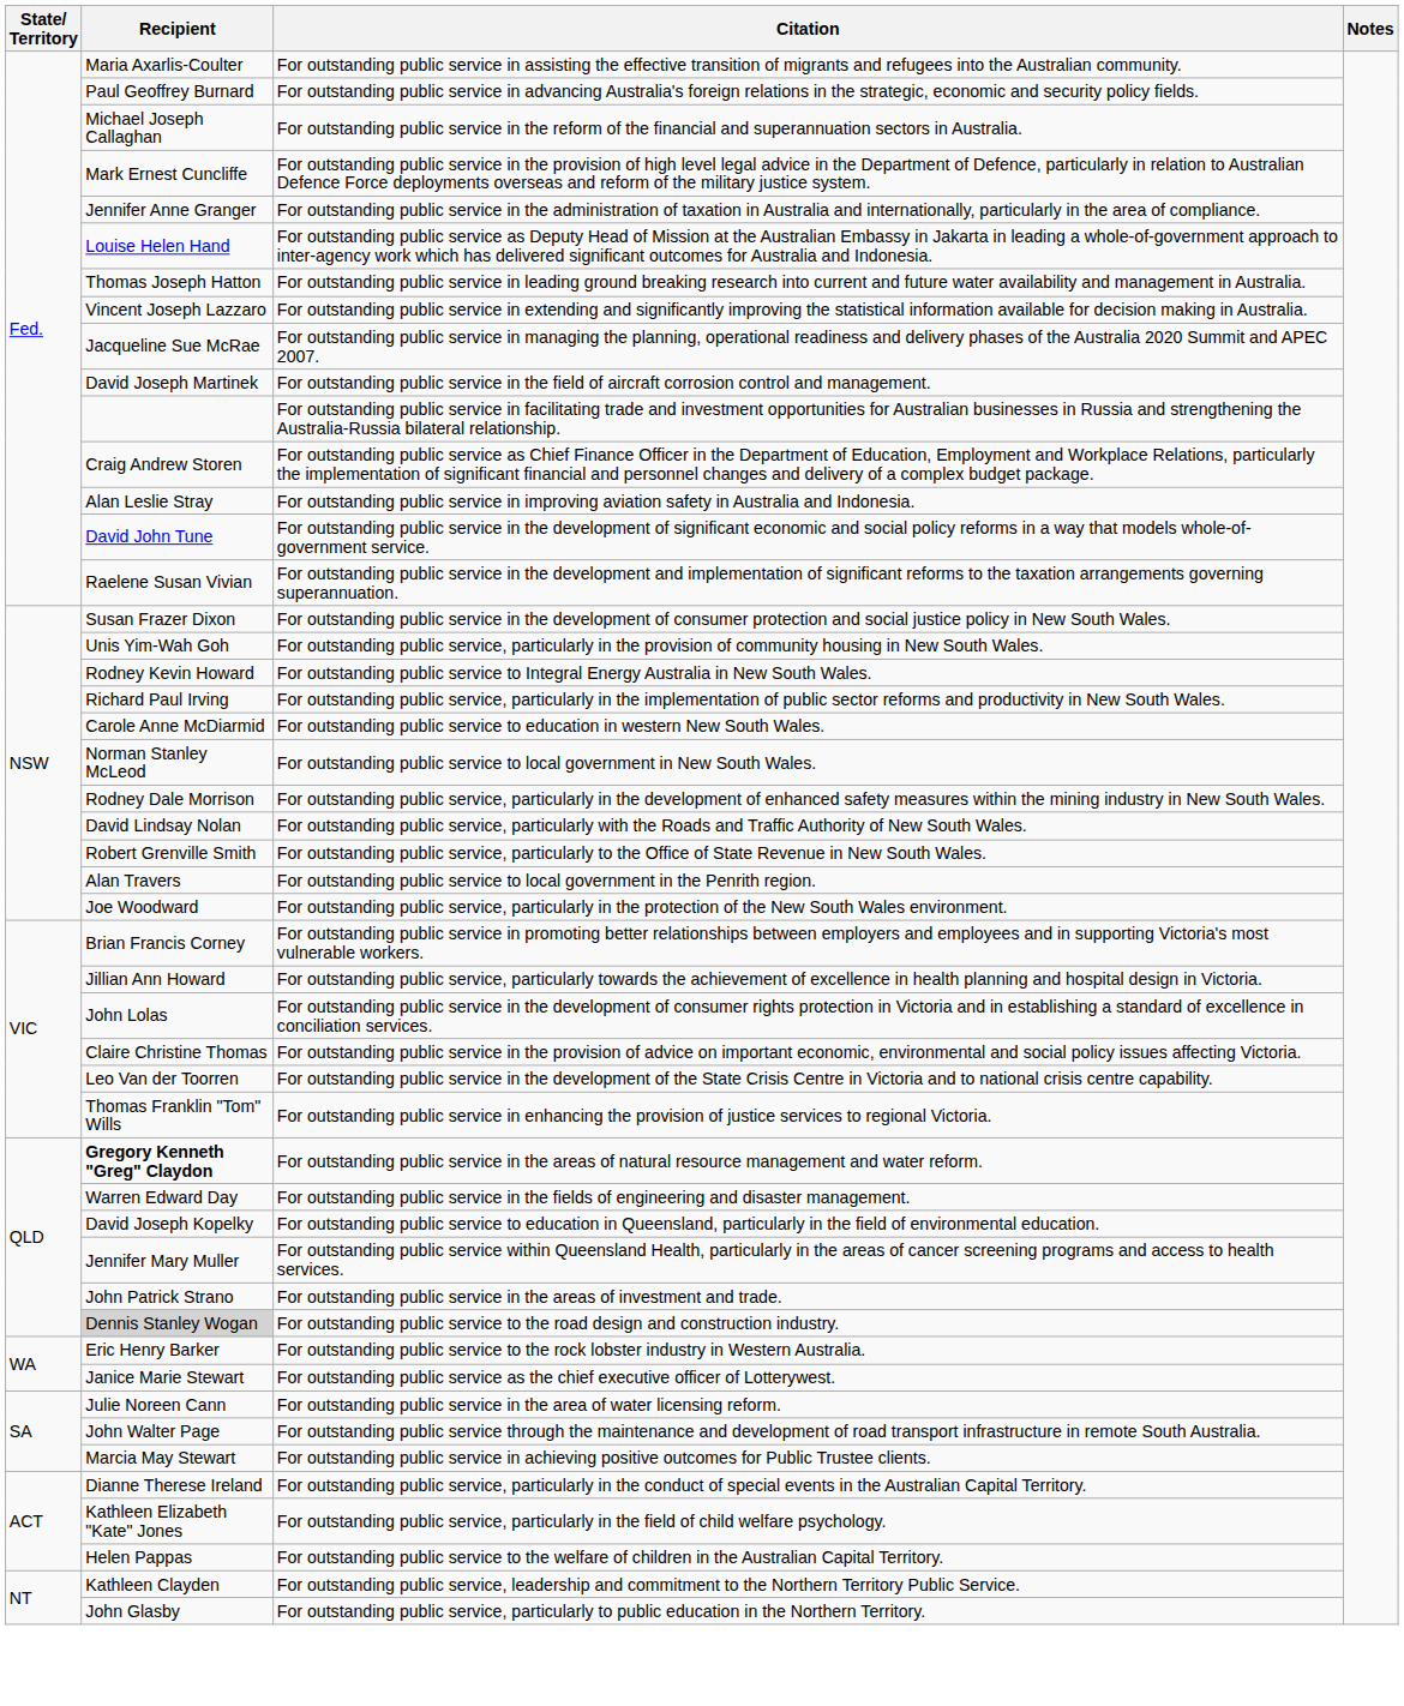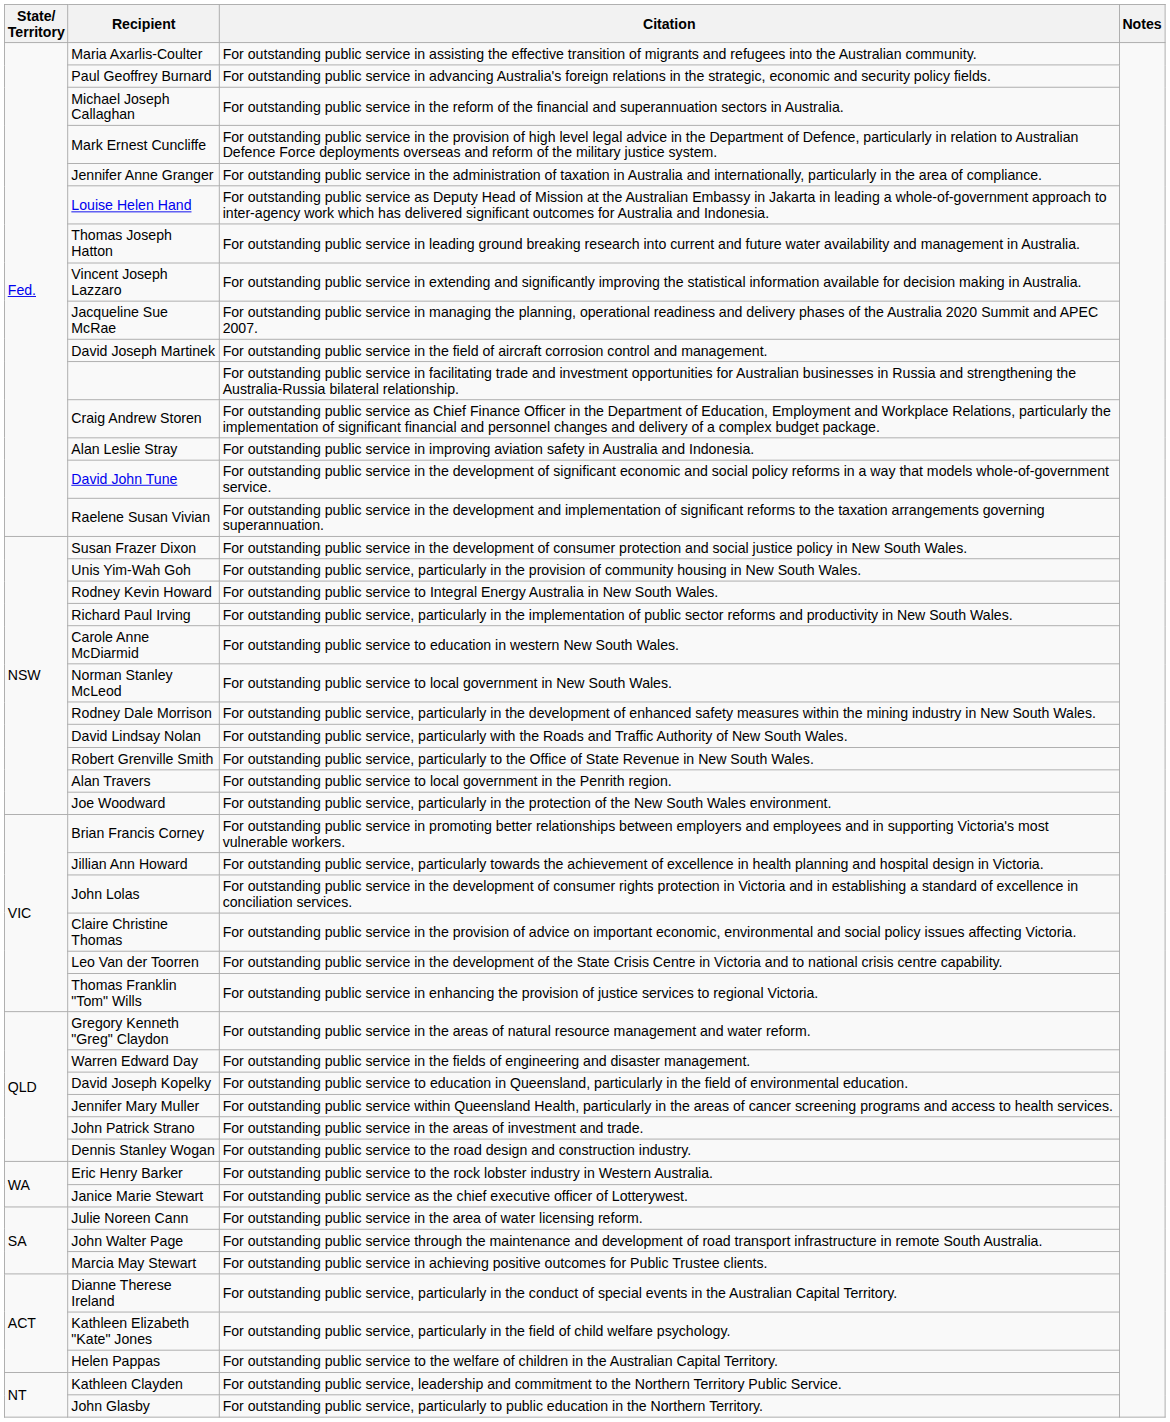Gregory Kenneth "Greg" Claydon | Recipient: bold -> normal
Dennis Stanley Wogan | Recipient: lightgrey background -> no background
